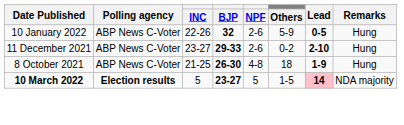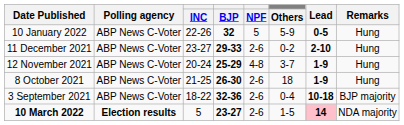10 January 2022 | NPF: 2-6 -> 5
+ row: 12 November 2021 | ABP News C-Voter | 20-24 | 25-29 | 4-8 | 3-7 | 1-9 | Hung
8 October 2021 | NPF: 4-8 -> 2-6
+ row: 3 September 2021 | ABP News C-Voter | 18-22 | 32-36 | 2-6 | 0-4 | 10-18 | BJP majority
10 March 2022 | NPF: 5 -> 2-6
